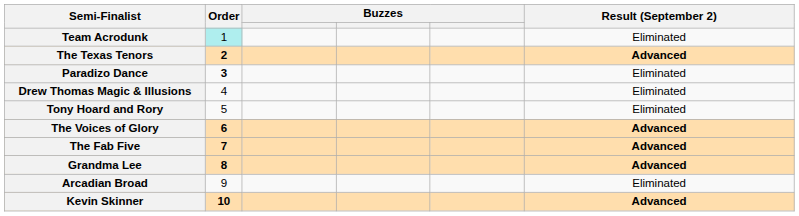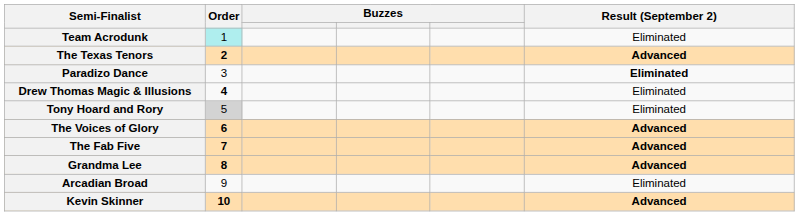Paradizo Dance | Order: bold -> normal
Paradizo Dance | Result (September 2): normal -> bold
Drew Thomas Magic & Illusions | Order: normal -> bold
Tony Hoard and Rory | Order: no background -> lightgrey background
